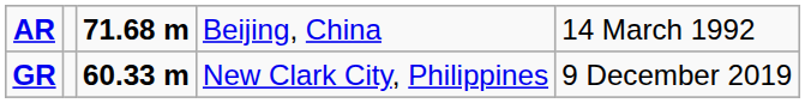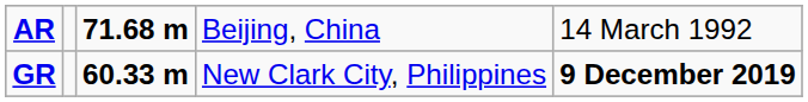GR | column 5: normal -> bold
